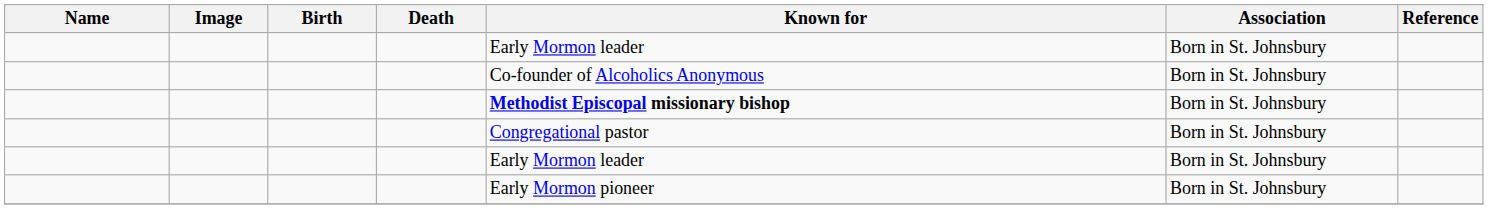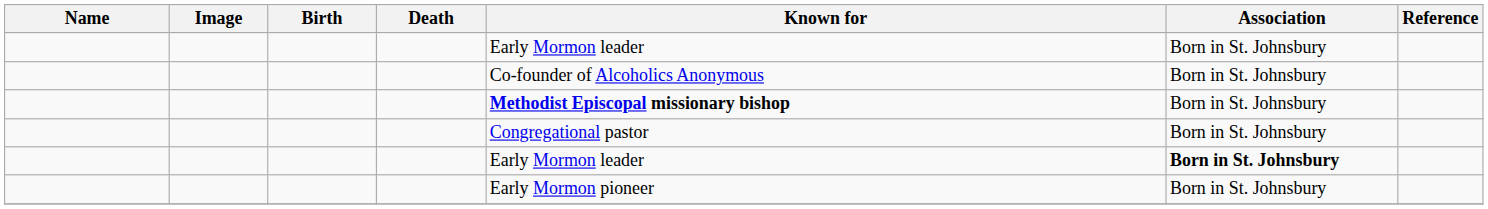row 6 | Association: normal -> bold
